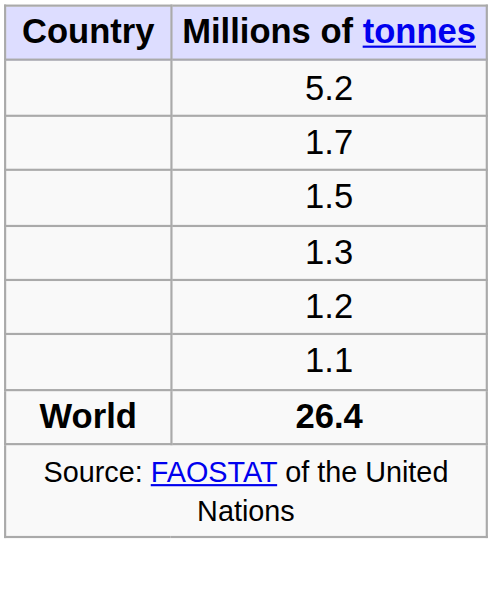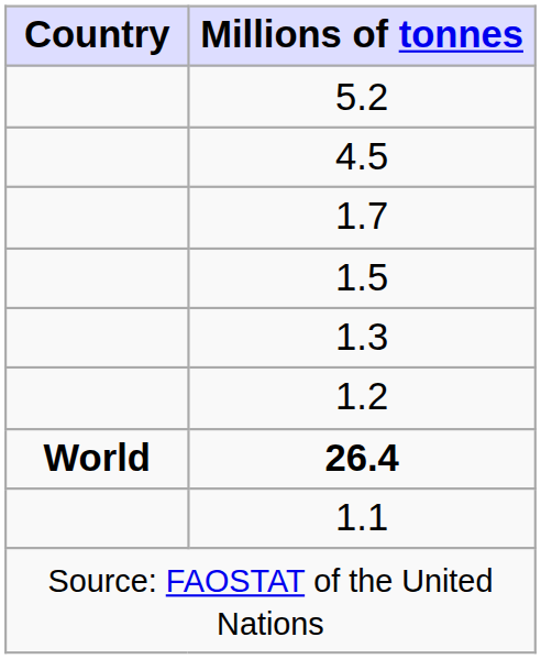+ row: 4.5
rows swapped: 1.1 <-> 26.4
